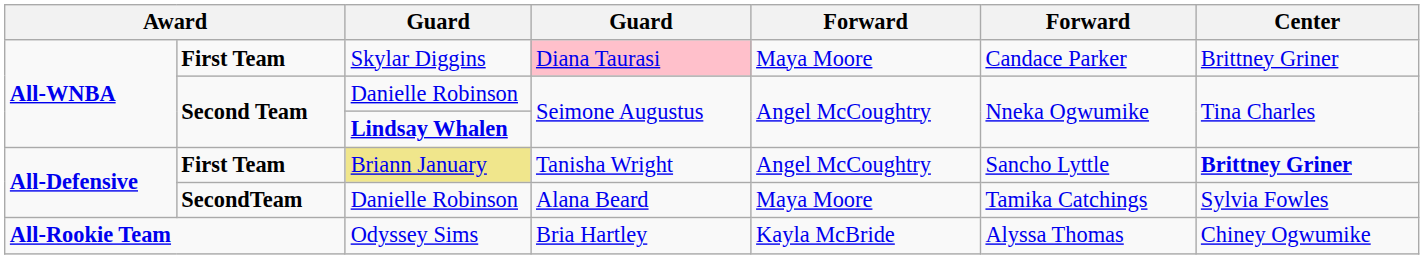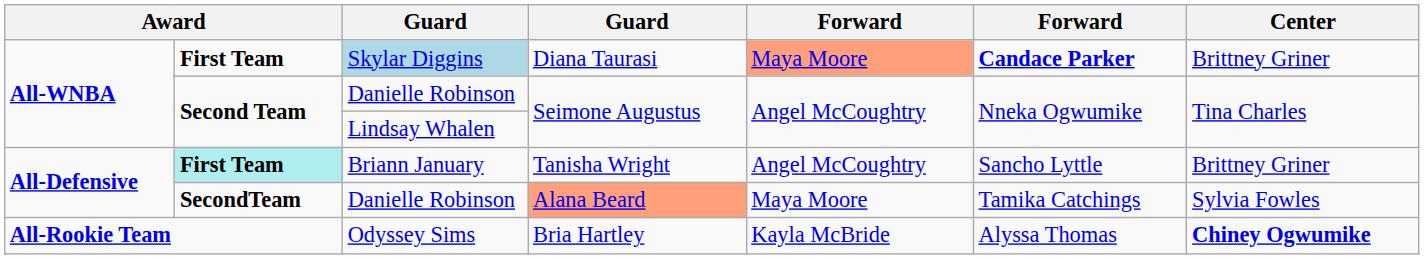row 2 | column 3: no background -> lightblue background
row 2 | column 4: pink background -> no background
row 2 | column 5: no background -> lightsalmon background
row 2 | column 6: normal -> bold
row 4 | column 3: bold -> normal
row 5 | column 2: no background -> paleturquoise background
row 5 | column 3: khaki background -> no background
row 5 | Center: bold -> normal
row 6 | column 4: no background -> lightsalmon background
row 7 | Center: normal -> bold
